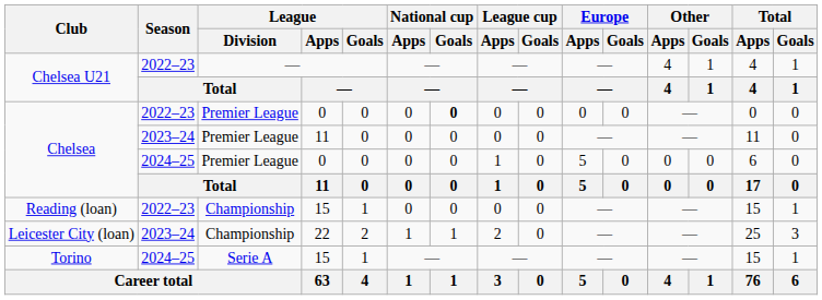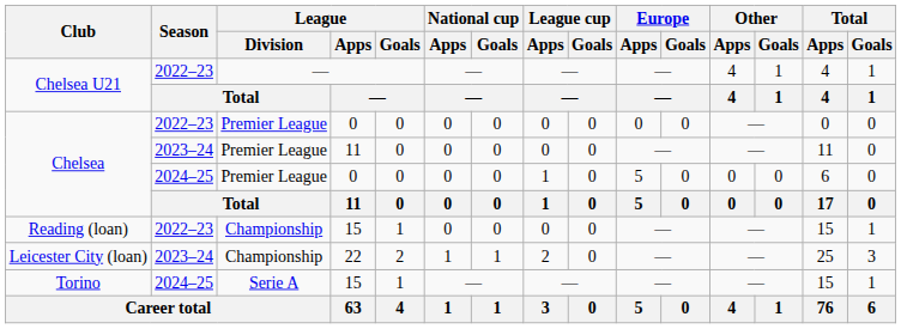Chelsea / 2022–23 | National cup / Goals: bold -> normal
